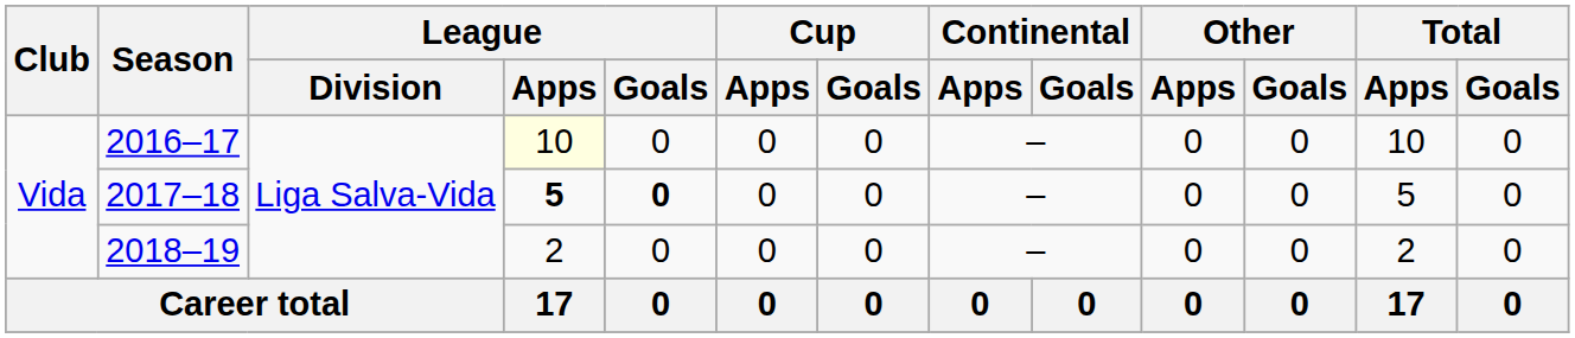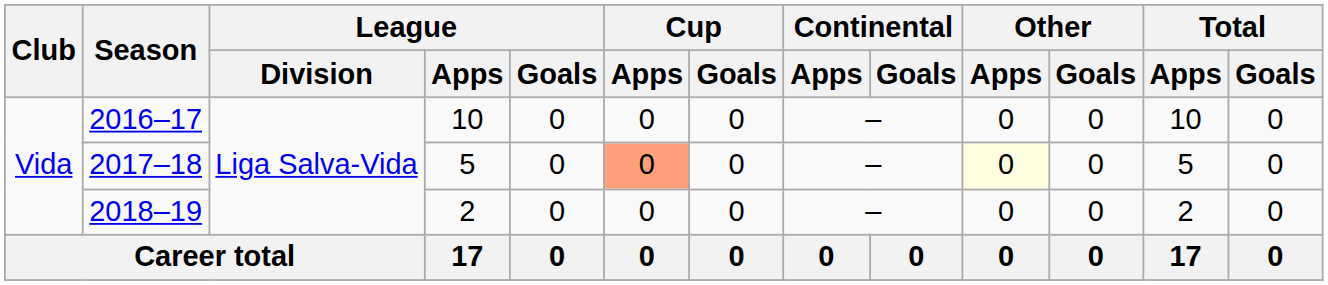2016–17 | League / Apps: lightyellow background -> no background
2017–18 | League / Apps: bold -> normal
2017–18 | League / Goals: bold -> normal
2017–18 | Cup / Apps: no background -> lightsalmon background
2017–18 | Other / Apps: no background -> lightyellow background
